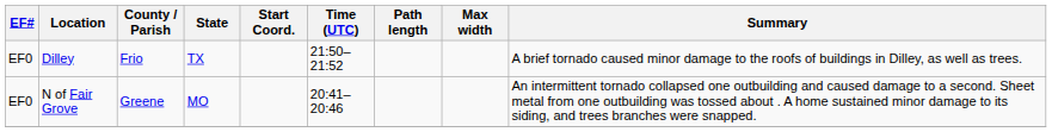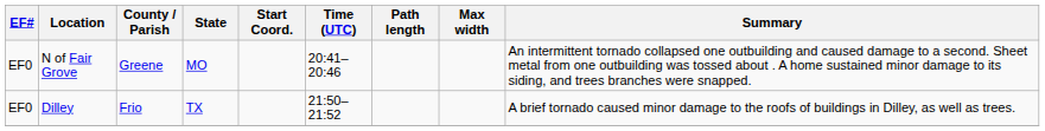rows swapped: N of Fair Grove <-> Dilley
